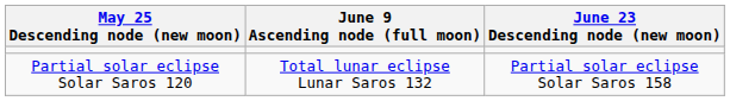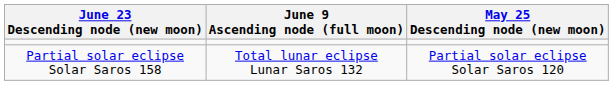columns swapped: May 25 Descending node (new moon) <-> June 23 Descending node (new moon)
